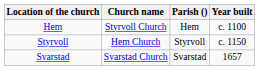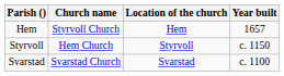columns swapped: Parish () <-> Location of the church
row 2 | Year built: c. 1100 -> 1657
row 4 | Year built: 1657 -> c. 1100
